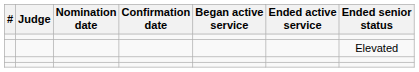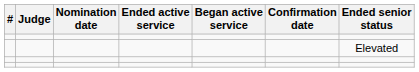columns swapped: Confirmation date <-> Ended active service
